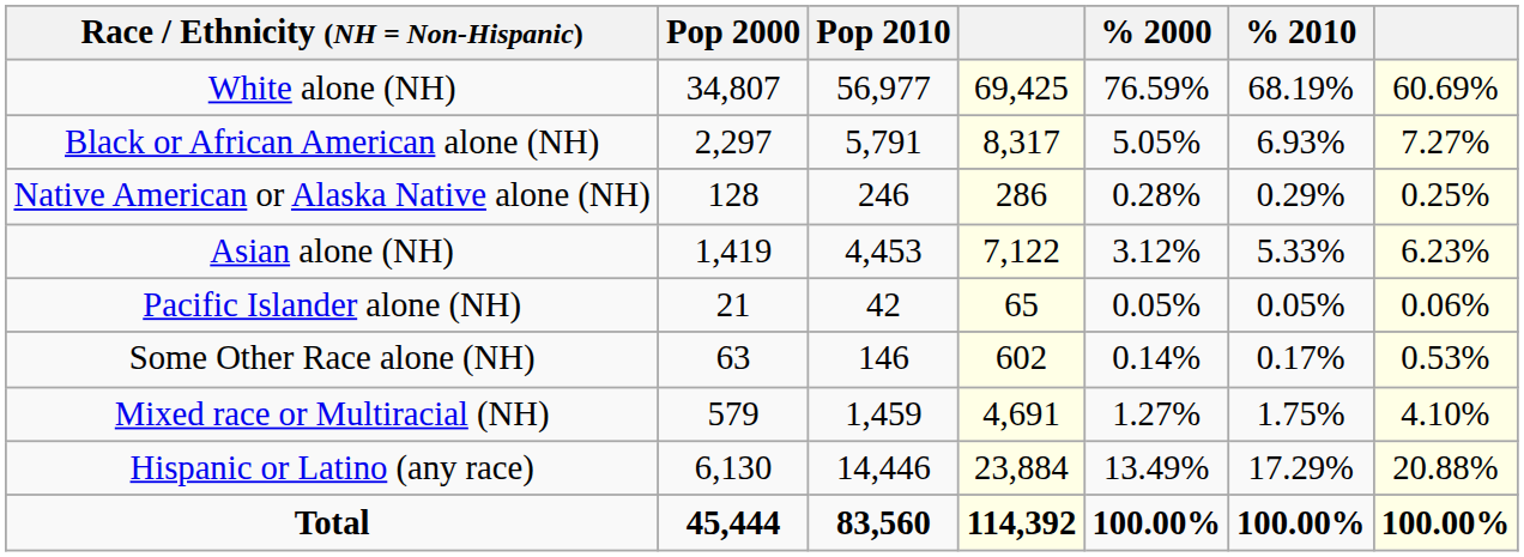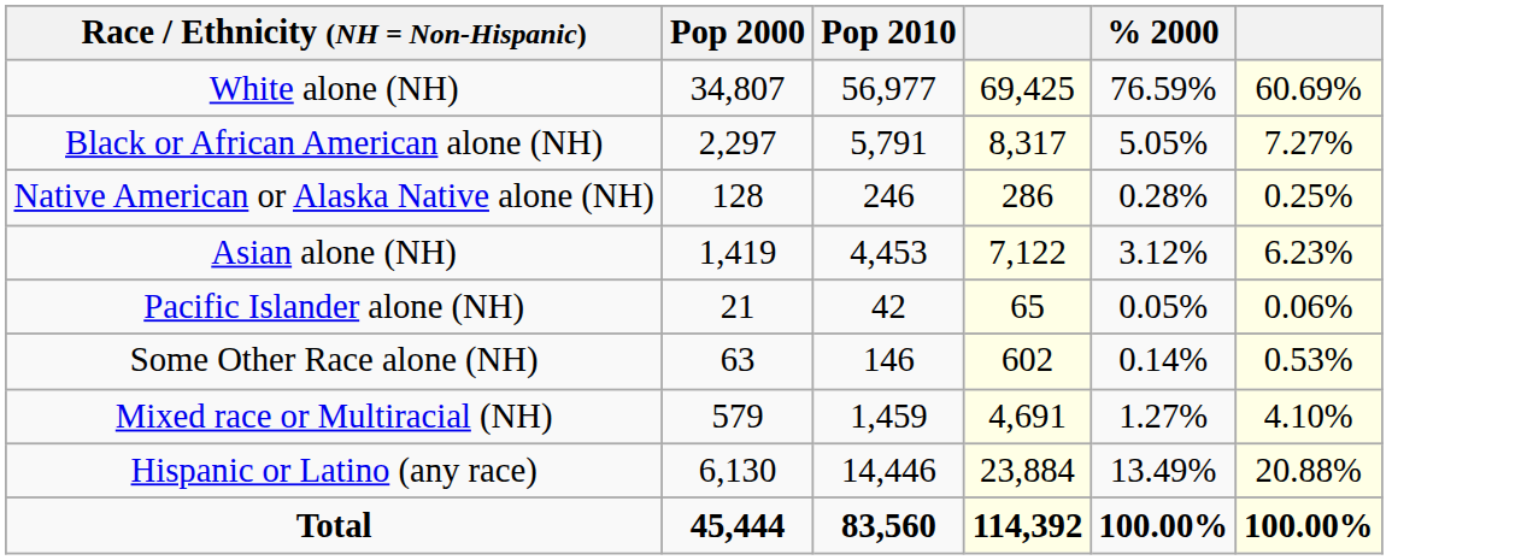- column: % 2010 | 68.19% | 6.93% | 0.29% | 5.33% | 0.05% | 0.17% | 1.75% | 17.29% | 100.00%
